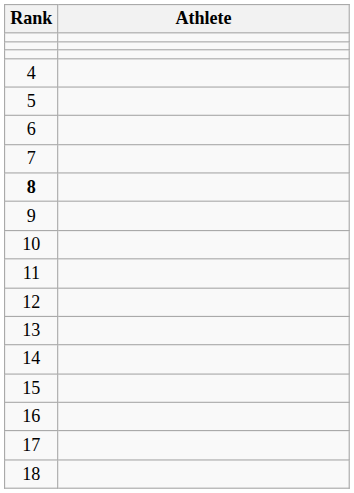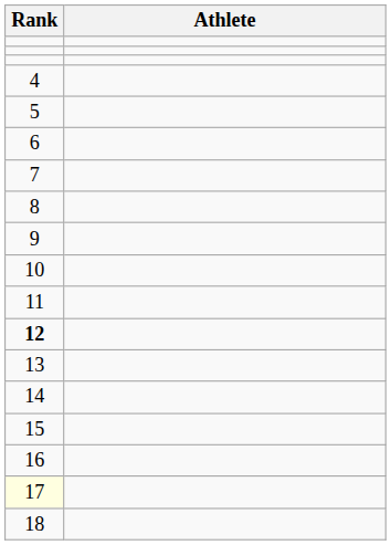row 9 | Rank: bold -> normal
row 13 | Rank: normal -> bold
row 18 | Rank: no background -> lightyellow background
